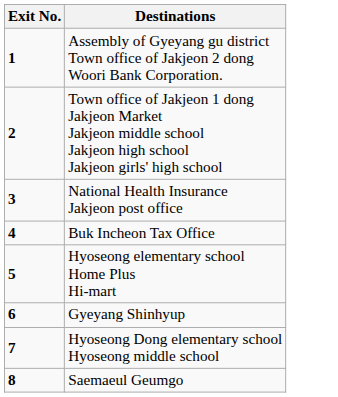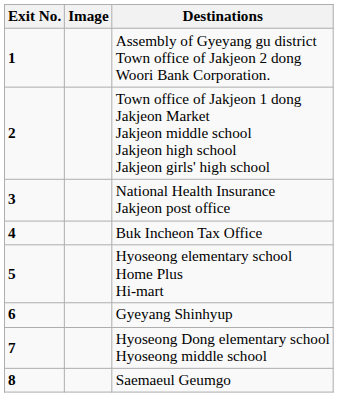+ column: Image
